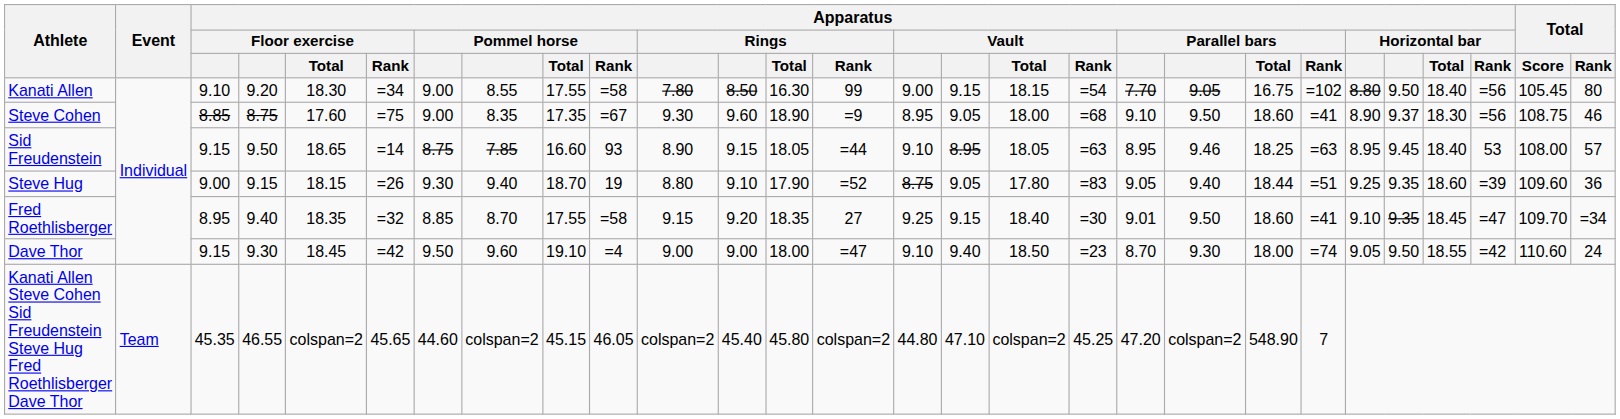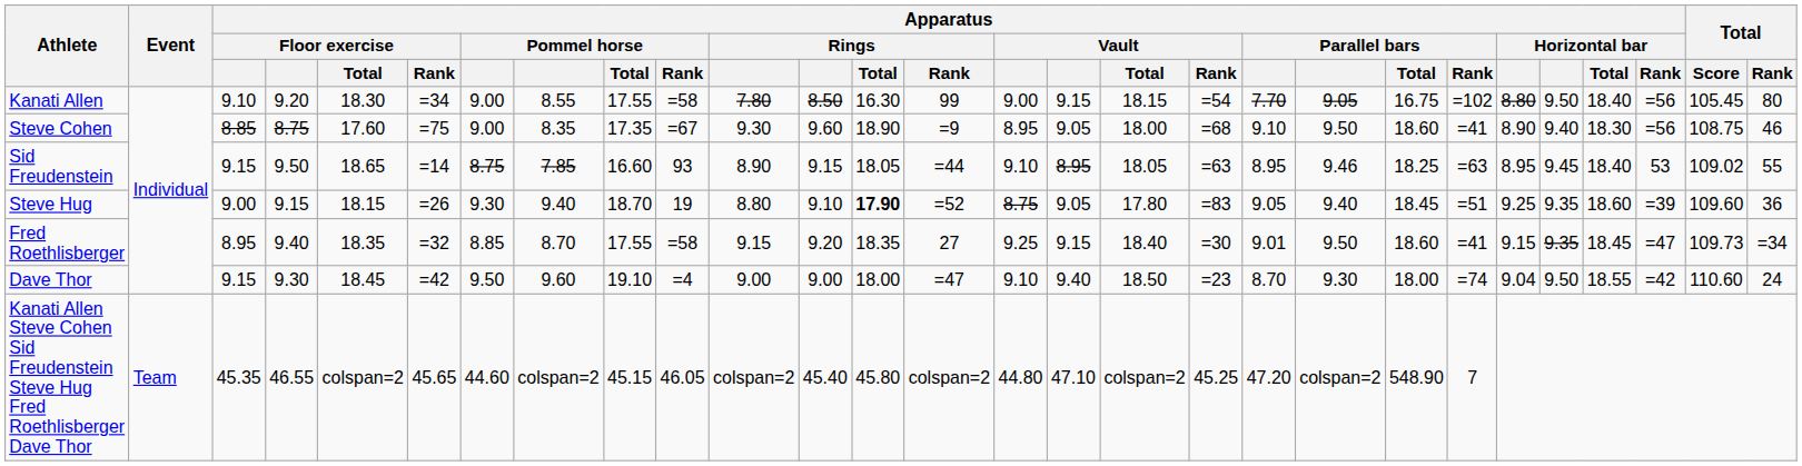Steve Cohen | column 24: 9.37 -> 9.40
Sid Freudenstein | Total / Score: 108.00 -> 109.02
Sid Freudenstein | Total / Rank: 57 -> 55
Steve Hug | Apparatus / Rings / Total: normal -> bold
Steve Hug | Apparatus / Parallel bars / Total: 18.44 -> 18.45
Fred Roethlisberger | column 23: 9.10 -> 9.15
Fred Roethlisberger | Total / Score: 109.70 -> 109.73
Dave Thor | column 23: 9.05 -> 9.04
